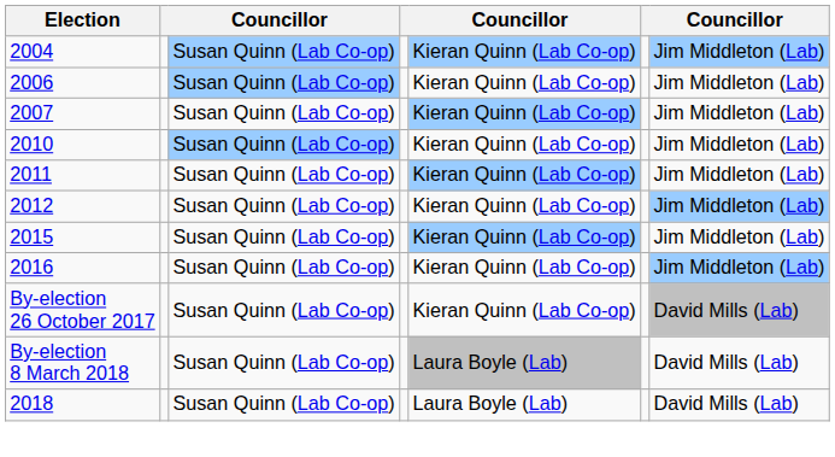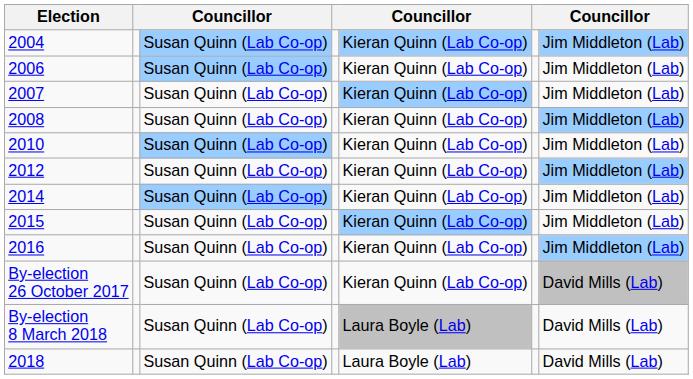+ row: 2008 | Susan Quinn (Lab Co-op) | Kieran Quinn (Lab Co-op) | Jim Middleton (Lab)
- row: 2011 | Susan Quinn (Lab Co-op) | Kieran Quinn (Lab Co-op) | Jim Middleton (Lab)
+ row: 2014 | Susan Quinn (Lab Co-op) | Kieran Quinn (Lab Co-op) | Jim Middleton (Lab)
